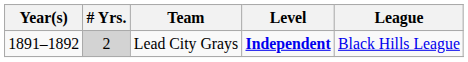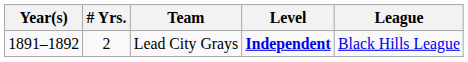Lead City Grays | # Yrs.: lightgrey background -> no background
